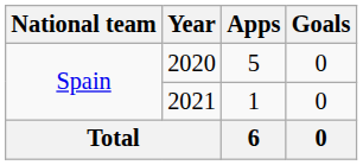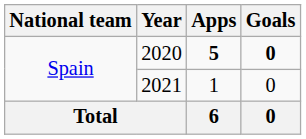2020 | Apps: normal -> bold
2020 | Goals: normal -> bold
